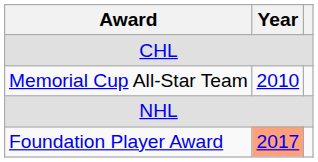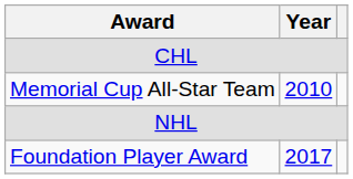Foundation Player Award | Year: lightsalmon background -> no background
